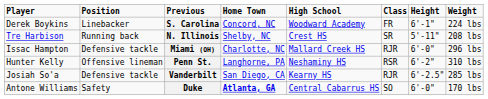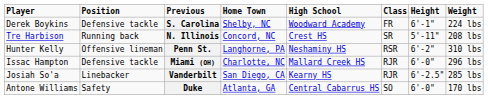S. Carolina | Position: Linebacker -> Defensive tackle
S. Carolina | Home Town: Concord, NC -> Shelby, NC
N. Illinois | Home Town: Shelby, NC -> Concord, NC
rows swapped: Miami (OH) <-> Penn St.
Vanderbilt | Position: Defensive tackle -> Linebacker
Duke | Home Town: bold -> normal
